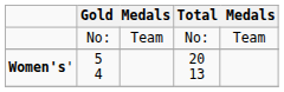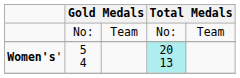Women's' | column 4: no background -> paleturquoise background
